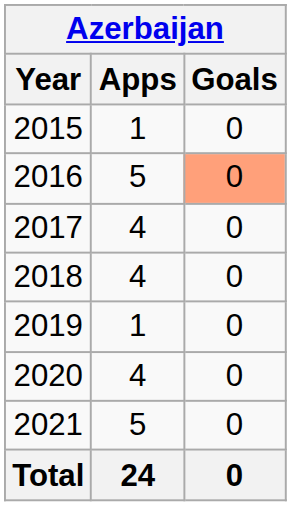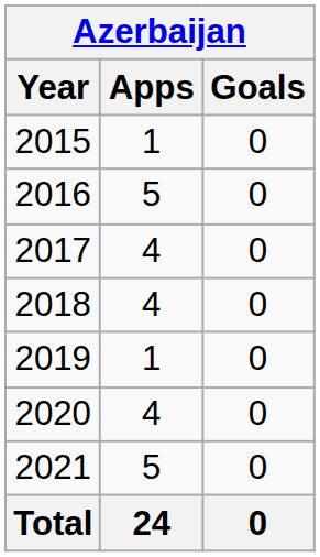2016 | Goals: lightsalmon background -> no background
